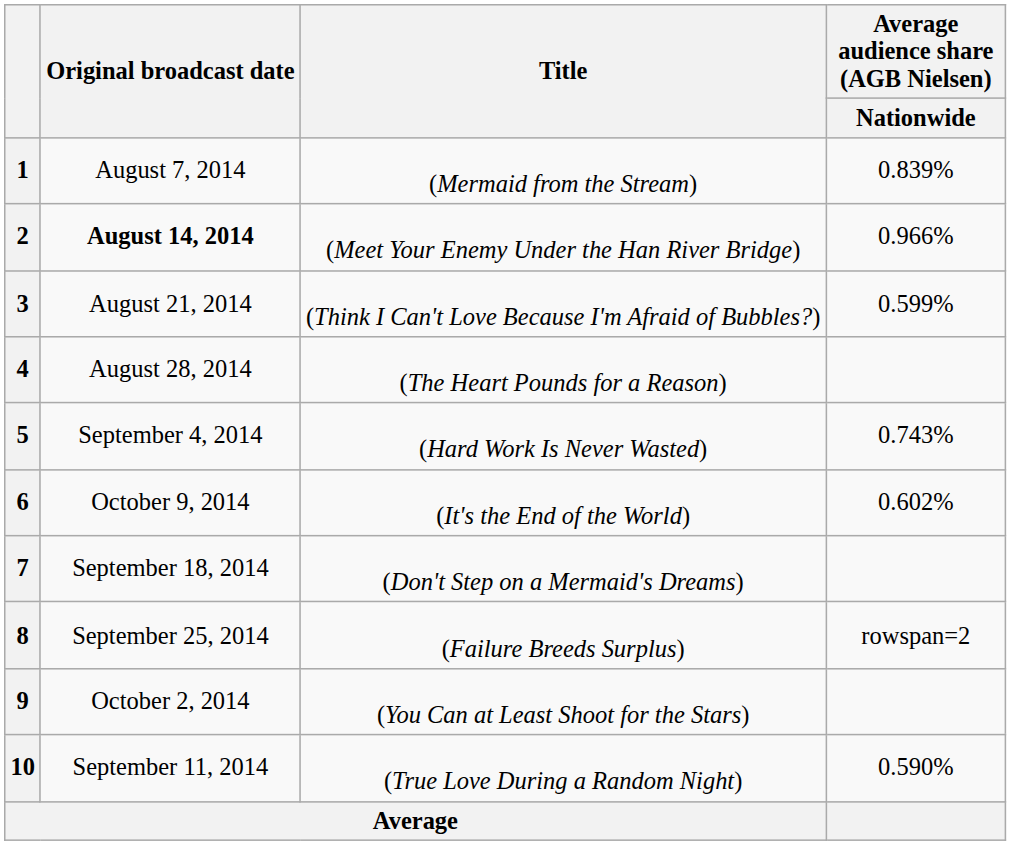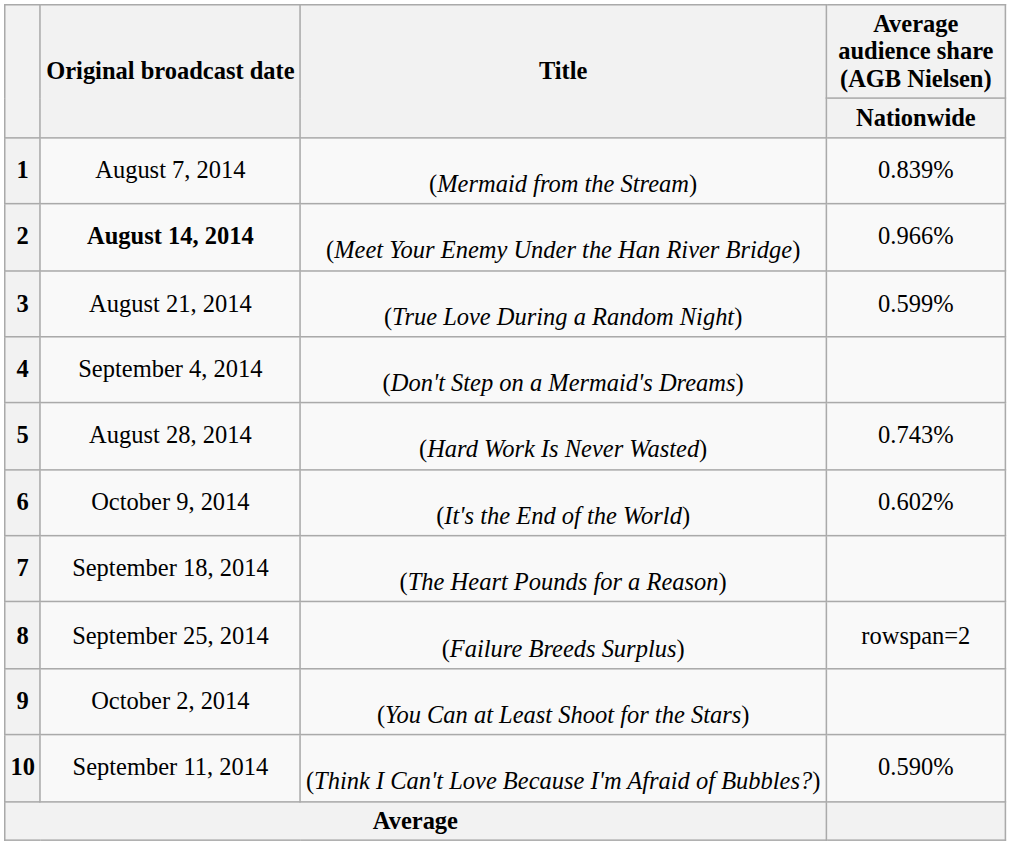3 | Title: (Think I Can't Love Because I'm Afraid of Bubbles?) -> (True Love During a Random Night)
4 | Original broadcast date: August 28, 2014 -> September 4, 2014
4 | Title: (The Heart Pounds for a Reason) -> (Don't Step on a Mermaid's Dreams)
5 | Original broadcast date: September 4, 2014 -> August 28, 2014
7 | Title: (Don't Step on a Mermaid's Dreams) -> (The Heart Pounds for a Reason)
10 | Title: (True Love During a Random Night) -> (Think I Can't Love Because I'm Afraid of Bubbles?)
